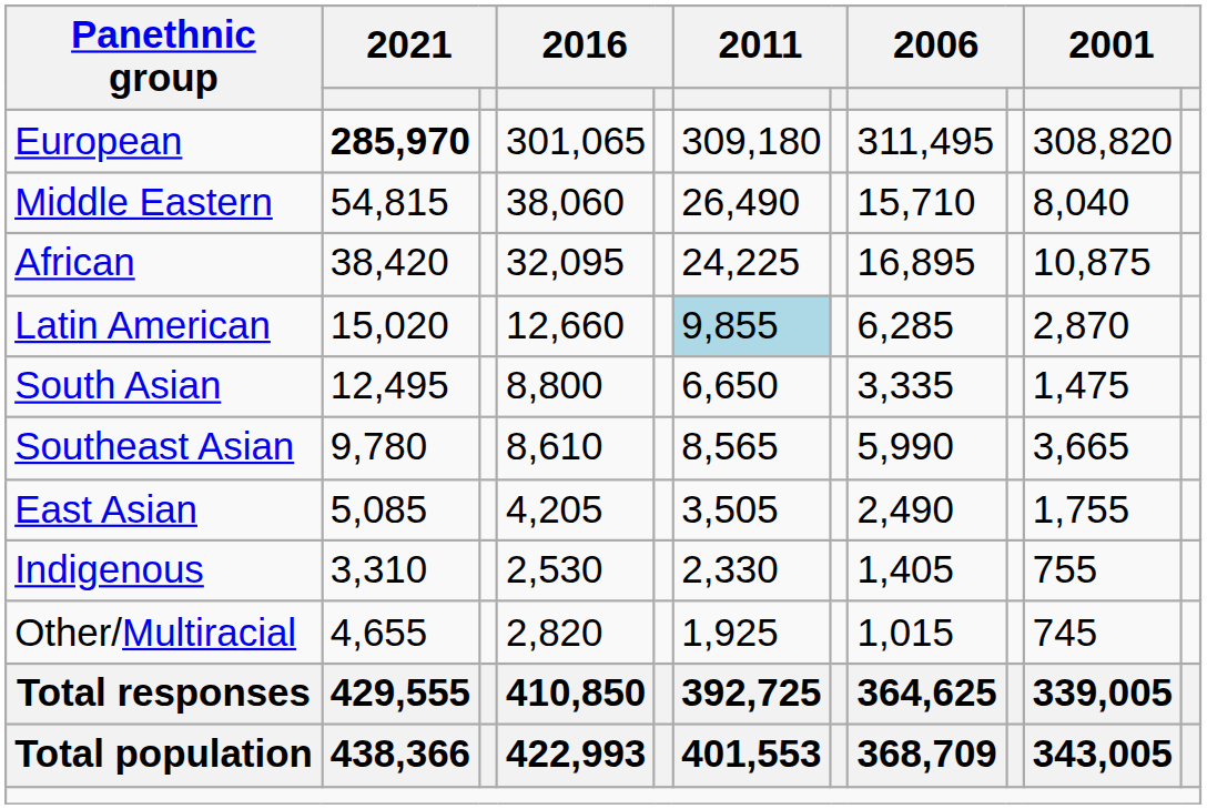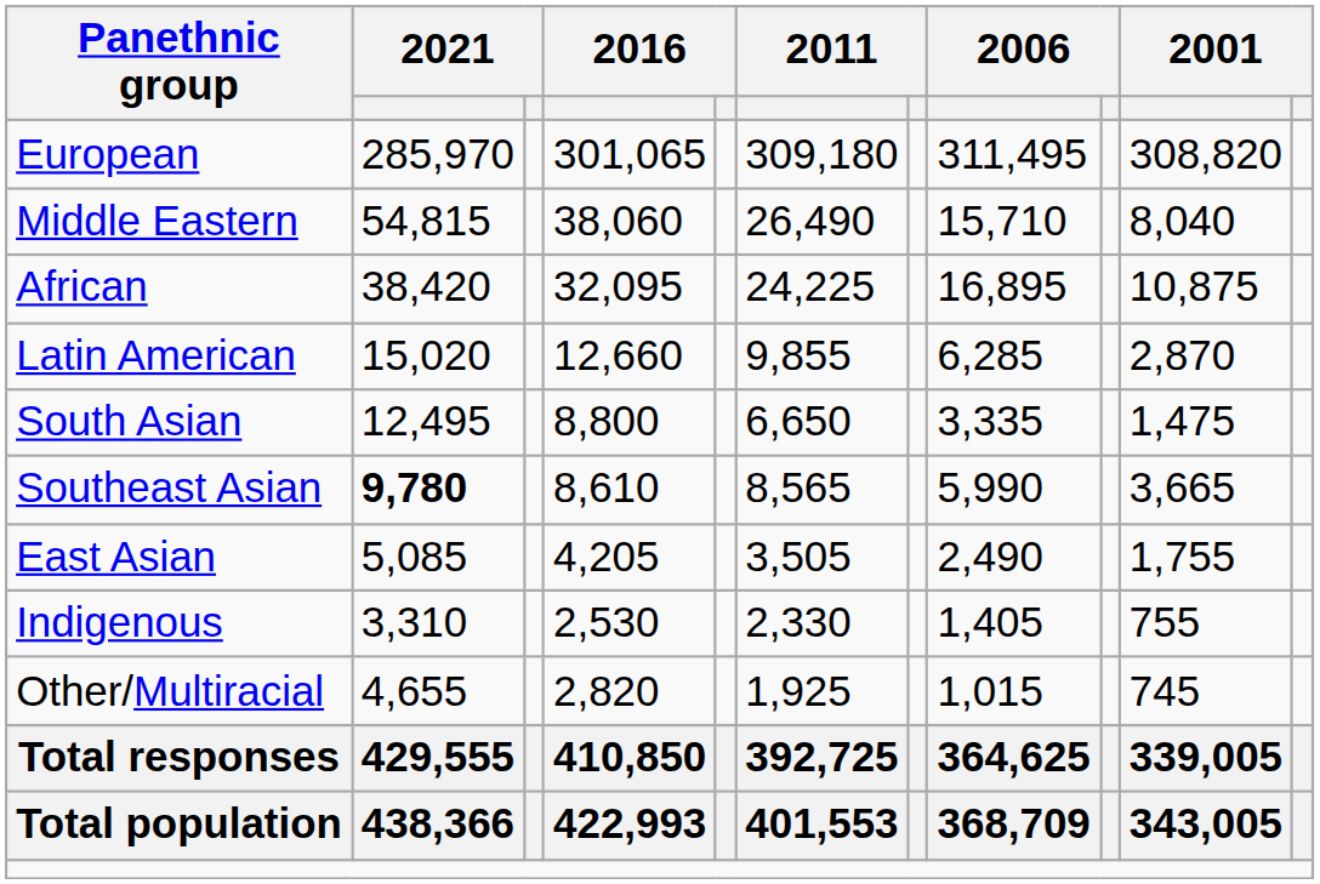European | column 2: bold -> normal
Latin American | column 6: lightblue background -> no background
Southeast Asian | column 2: normal -> bold
